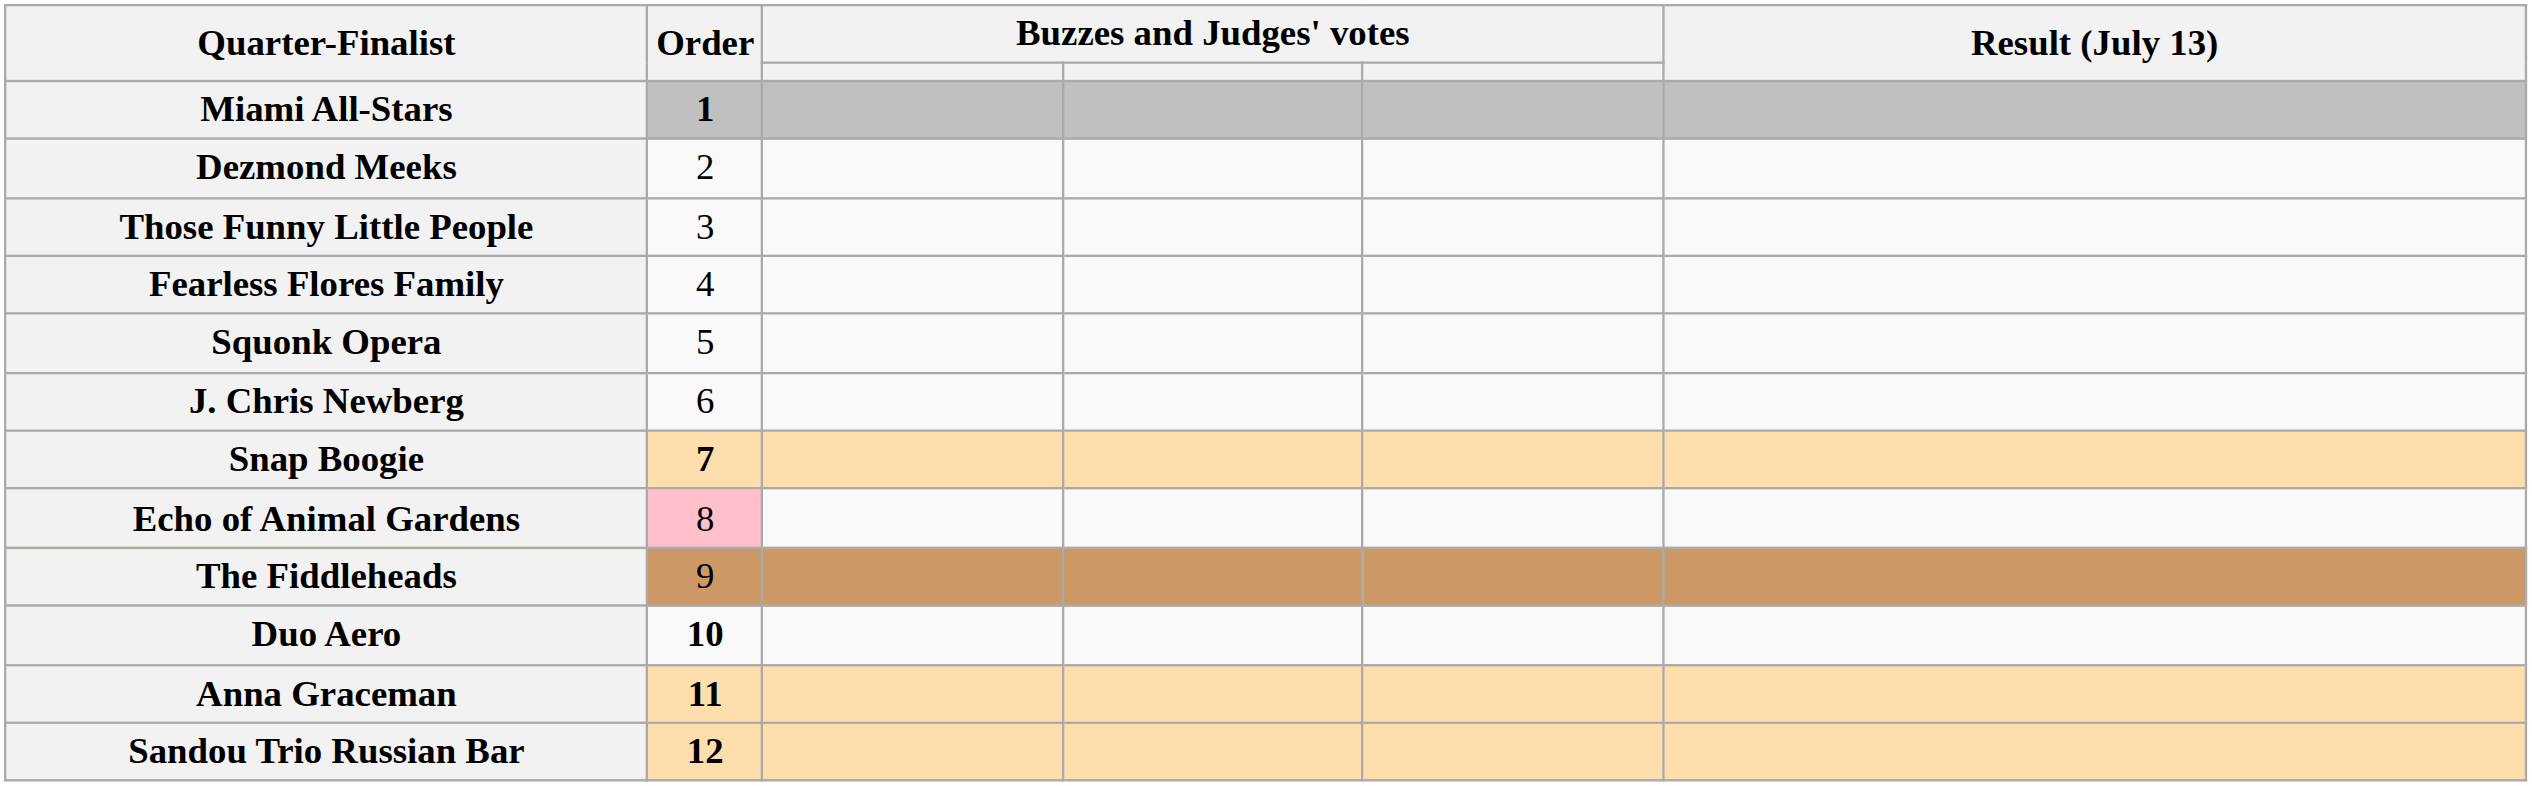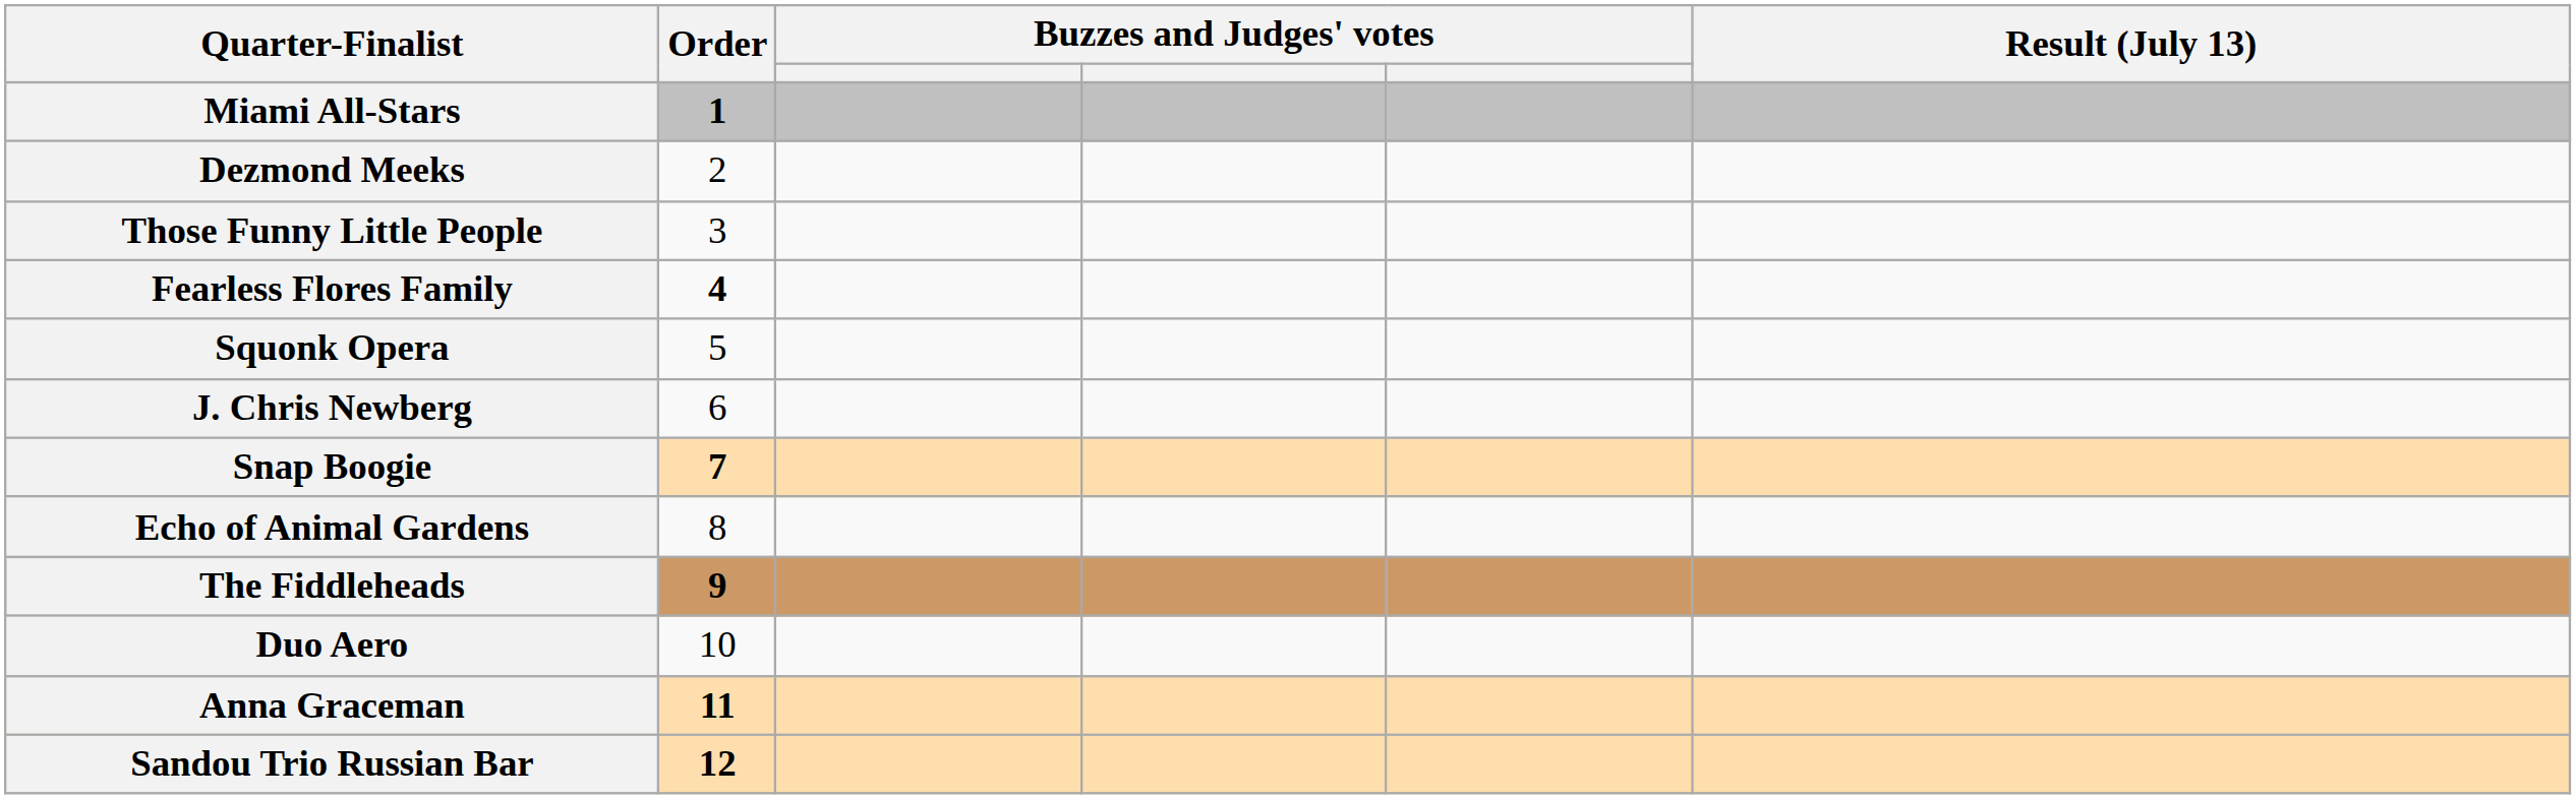Fearless Flores Family | Order: normal -> bold
Echo of Animal Gardens | Order: pink background -> no background
The Fiddleheads | Order: normal -> bold
Duo Aero | Order: bold -> normal
